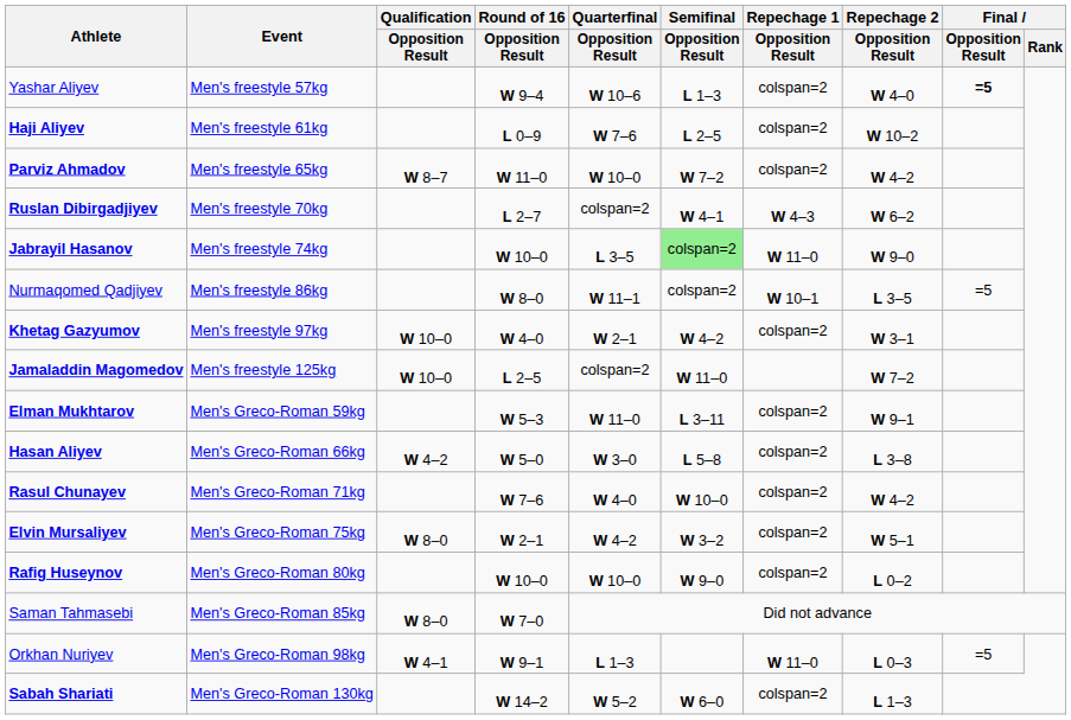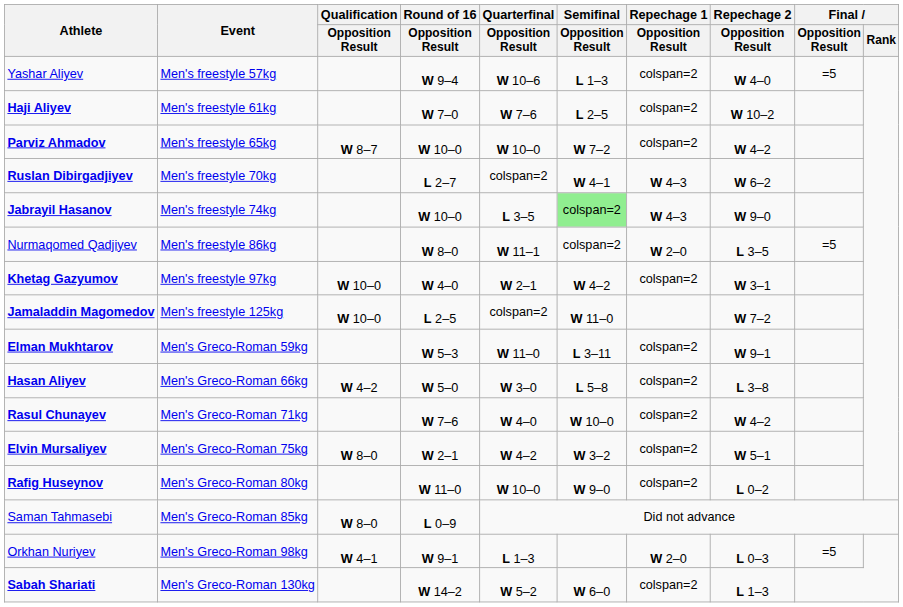Yashar Aliyev | Final / Opposition Result: bold -> normal
Haji Aliyev | Round of 16 / Opposition Result: L 0–9 -> W 7–0
Parviz Ahmadov | Round of 16 / Opposition Result: W 11–0 -> W 10–0
Jabrayil Hasanov | Repechage 1 / Opposition Result: W 11–0 -> W 4–3
Nurmaqomed Qadjiyev | Repechage 1 / Opposition Result: W 10–1 -> W 2–0
Rafig Huseynov | Round of 16 / Opposition Result: W 10–0 -> W 11–0
Saman Tahmasebi | Round of 16 / Opposition Result: W 7–0 -> L 0–9
Orkhan Nuriyev | Repechage 1 / Opposition Result: W 11–0 -> W 2–0
